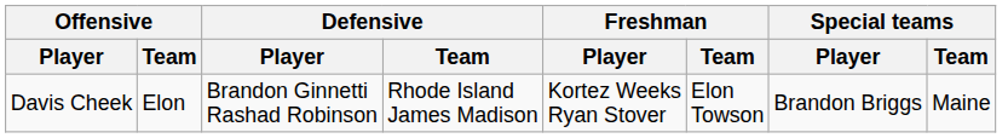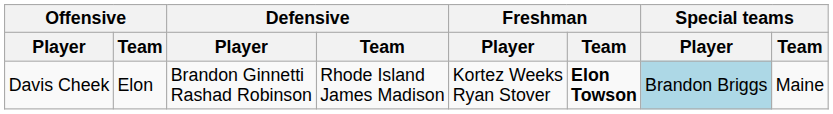Davis Cheek | Freshman / Team: normal -> bold
Davis Cheek | Special teams / Player: no background -> lightblue background
